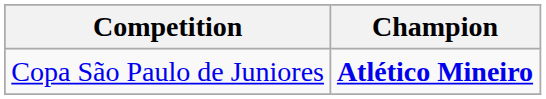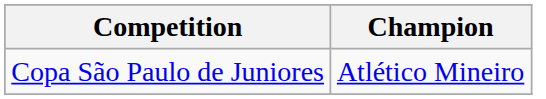Copa São Paulo de Juniores | Champion: bold -> normal
